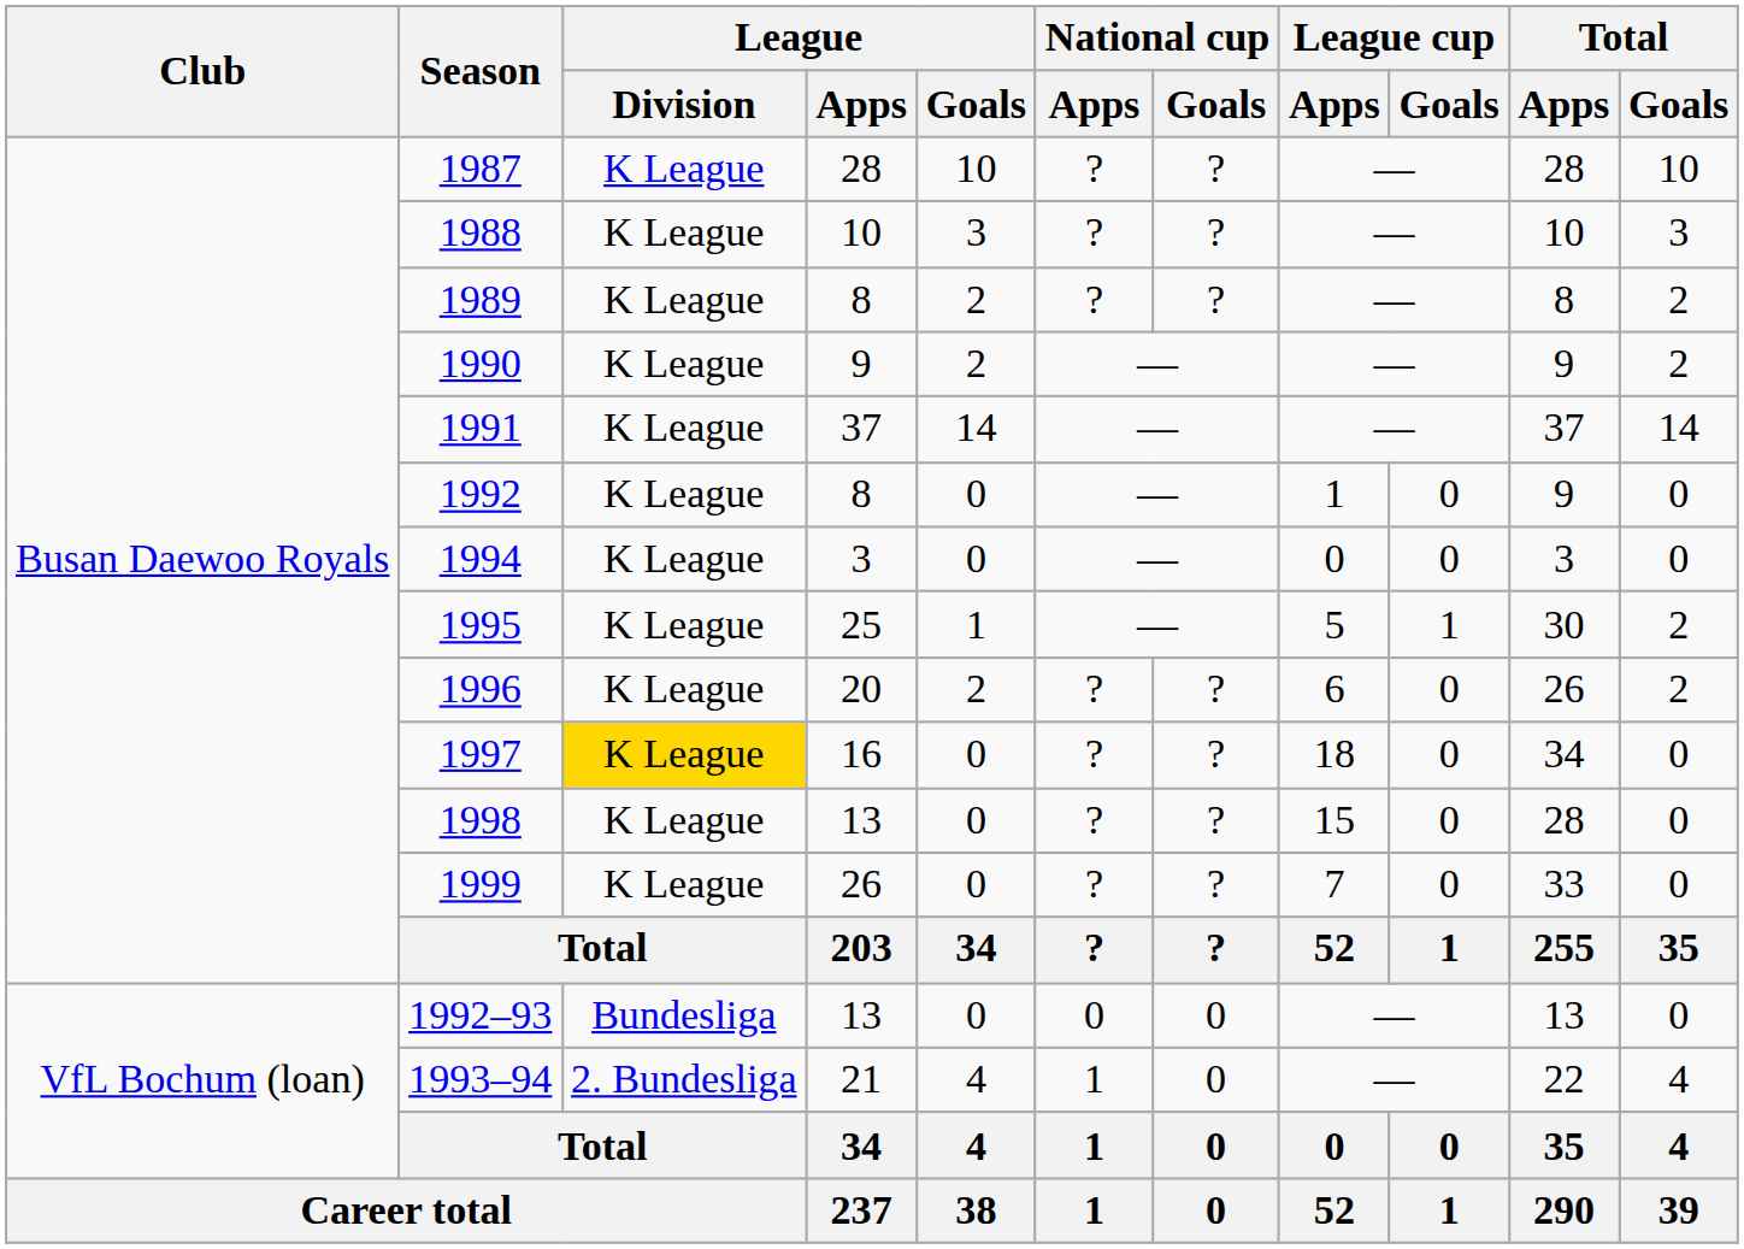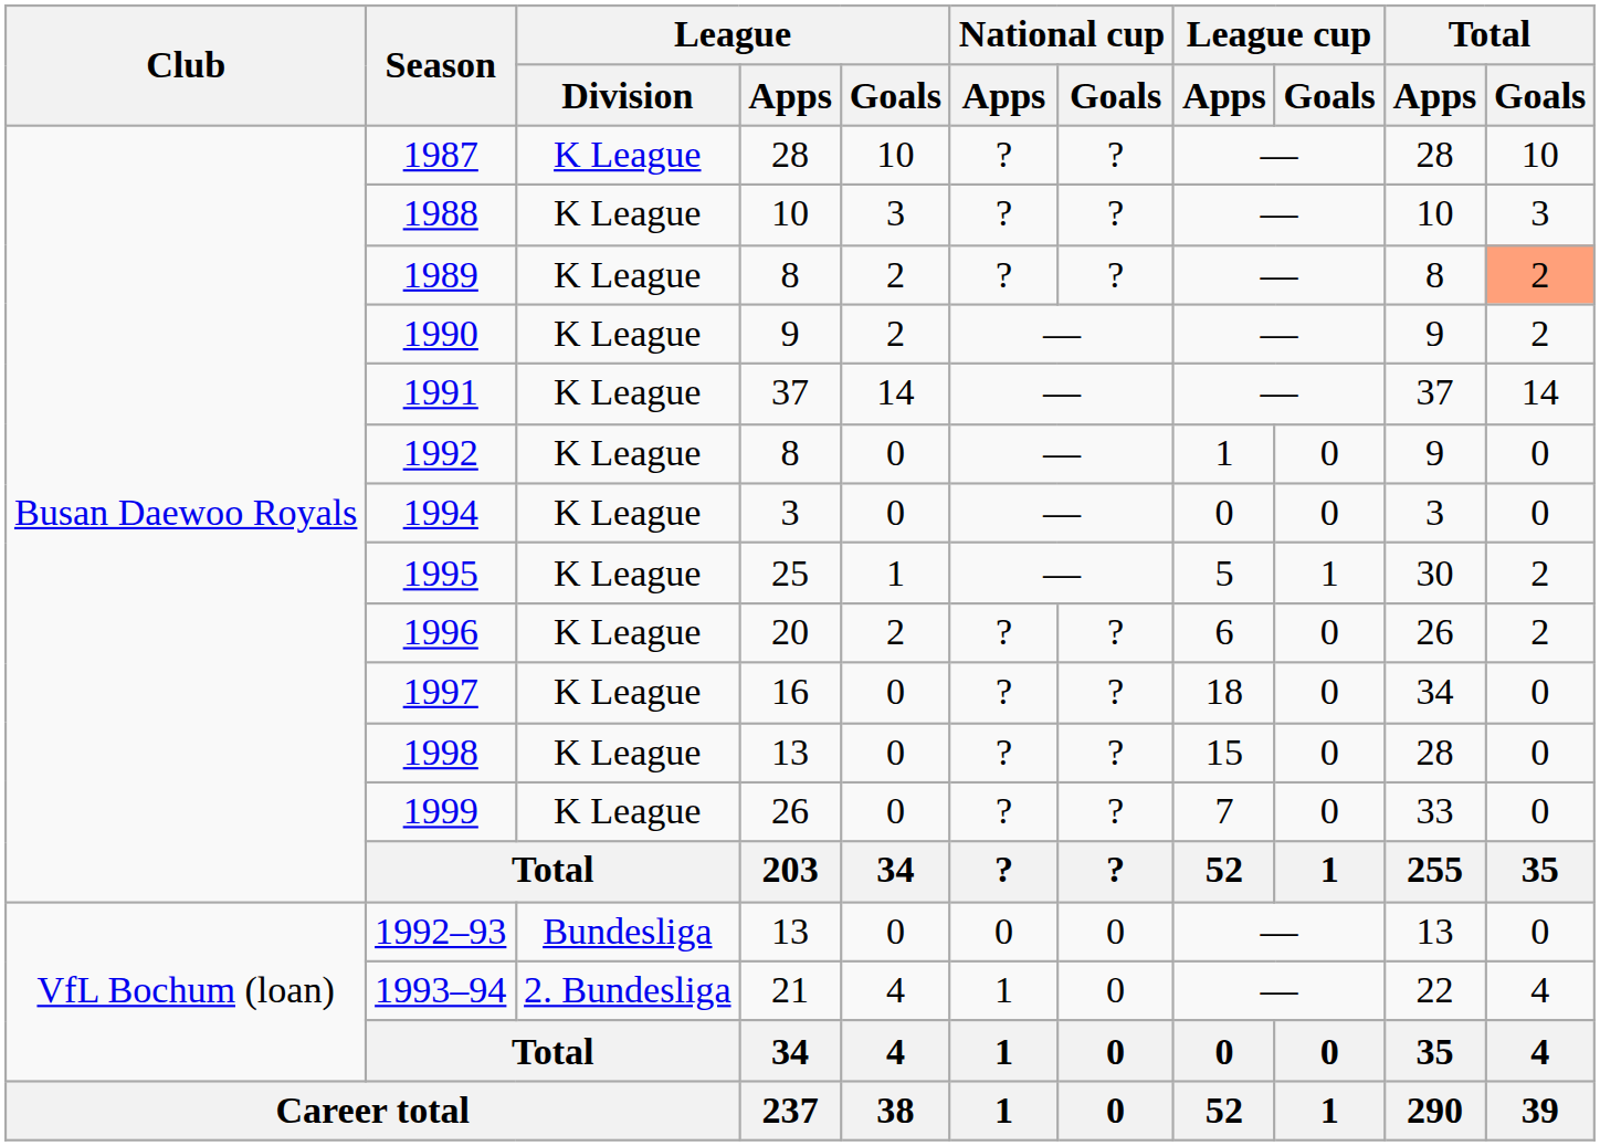1989 | Total / Goals: no background -> lightsalmon background
1997 | League / Division: gold background -> no background
